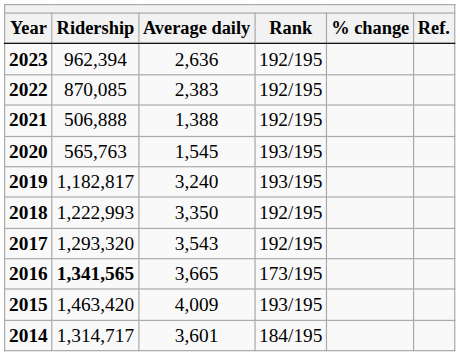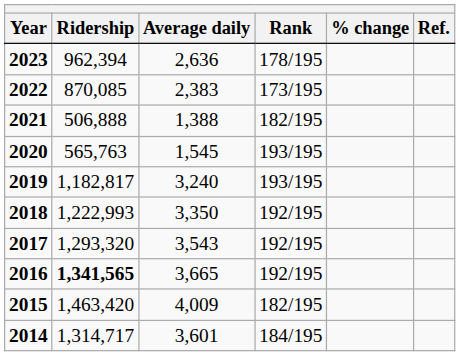2023 | Rank: 192/195 -> 178/195
2022 | Rank: 192/195 -> 173/195
2021 | Rank: 192/195 -> 182/195
2016 | Rank: 173/195 -> 192/195
2015 | Rank: 193/195 -> 182/195
